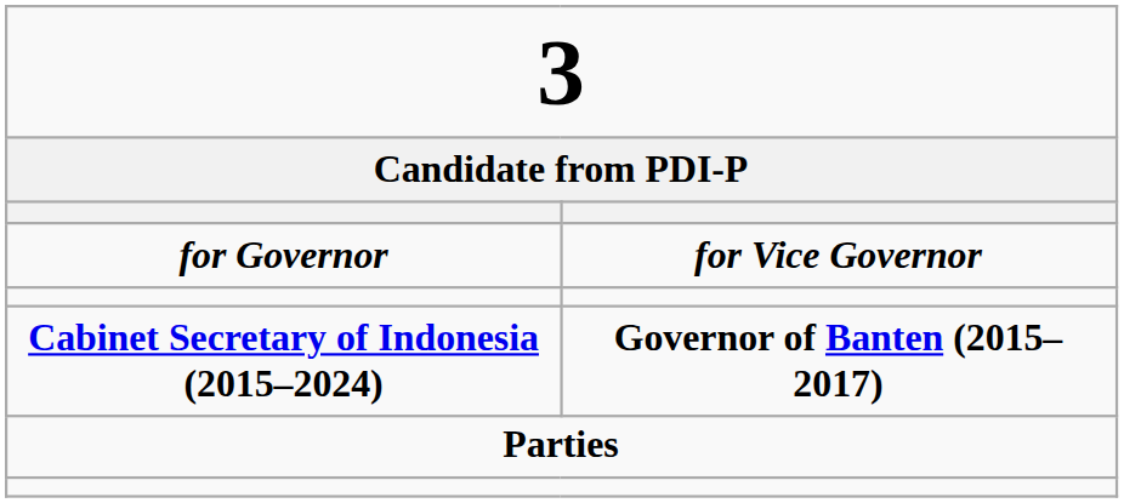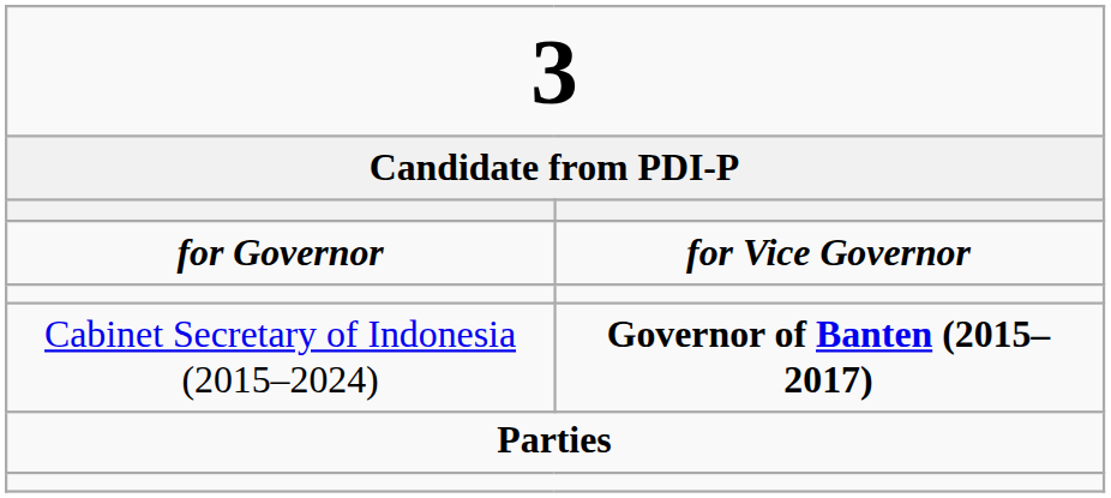row 6 | column 1: bold -> normal
